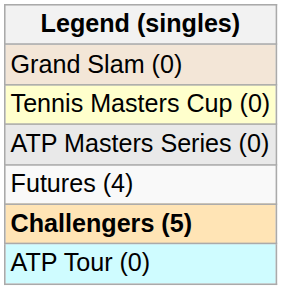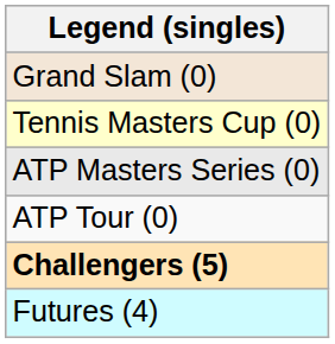row 5 | column 1: Futures (4) -> ATP Tour (0)
row 7 | column 1: ATP Tour (0) -> Futures (4)
